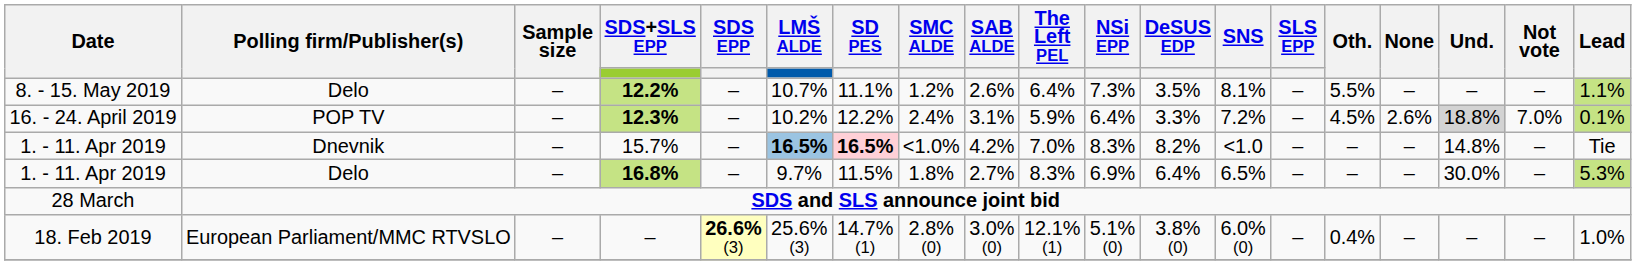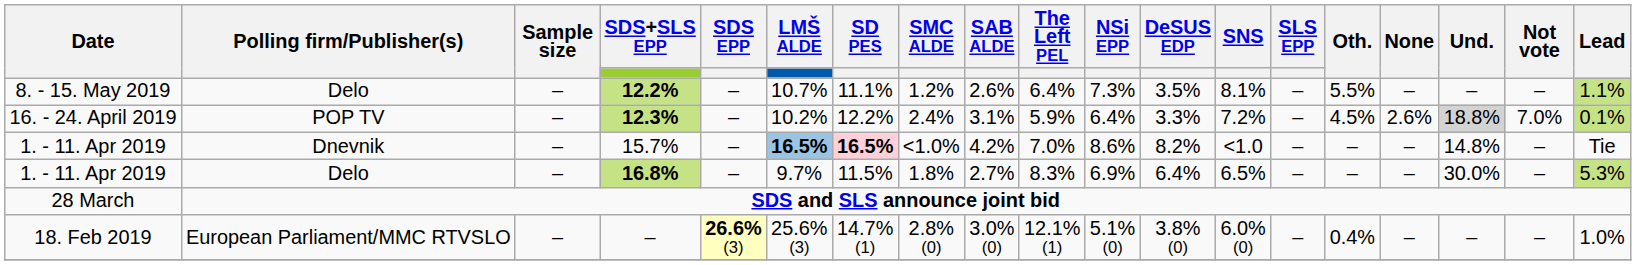15.7% | NSi EPP: 8.3% -> 8.6%
